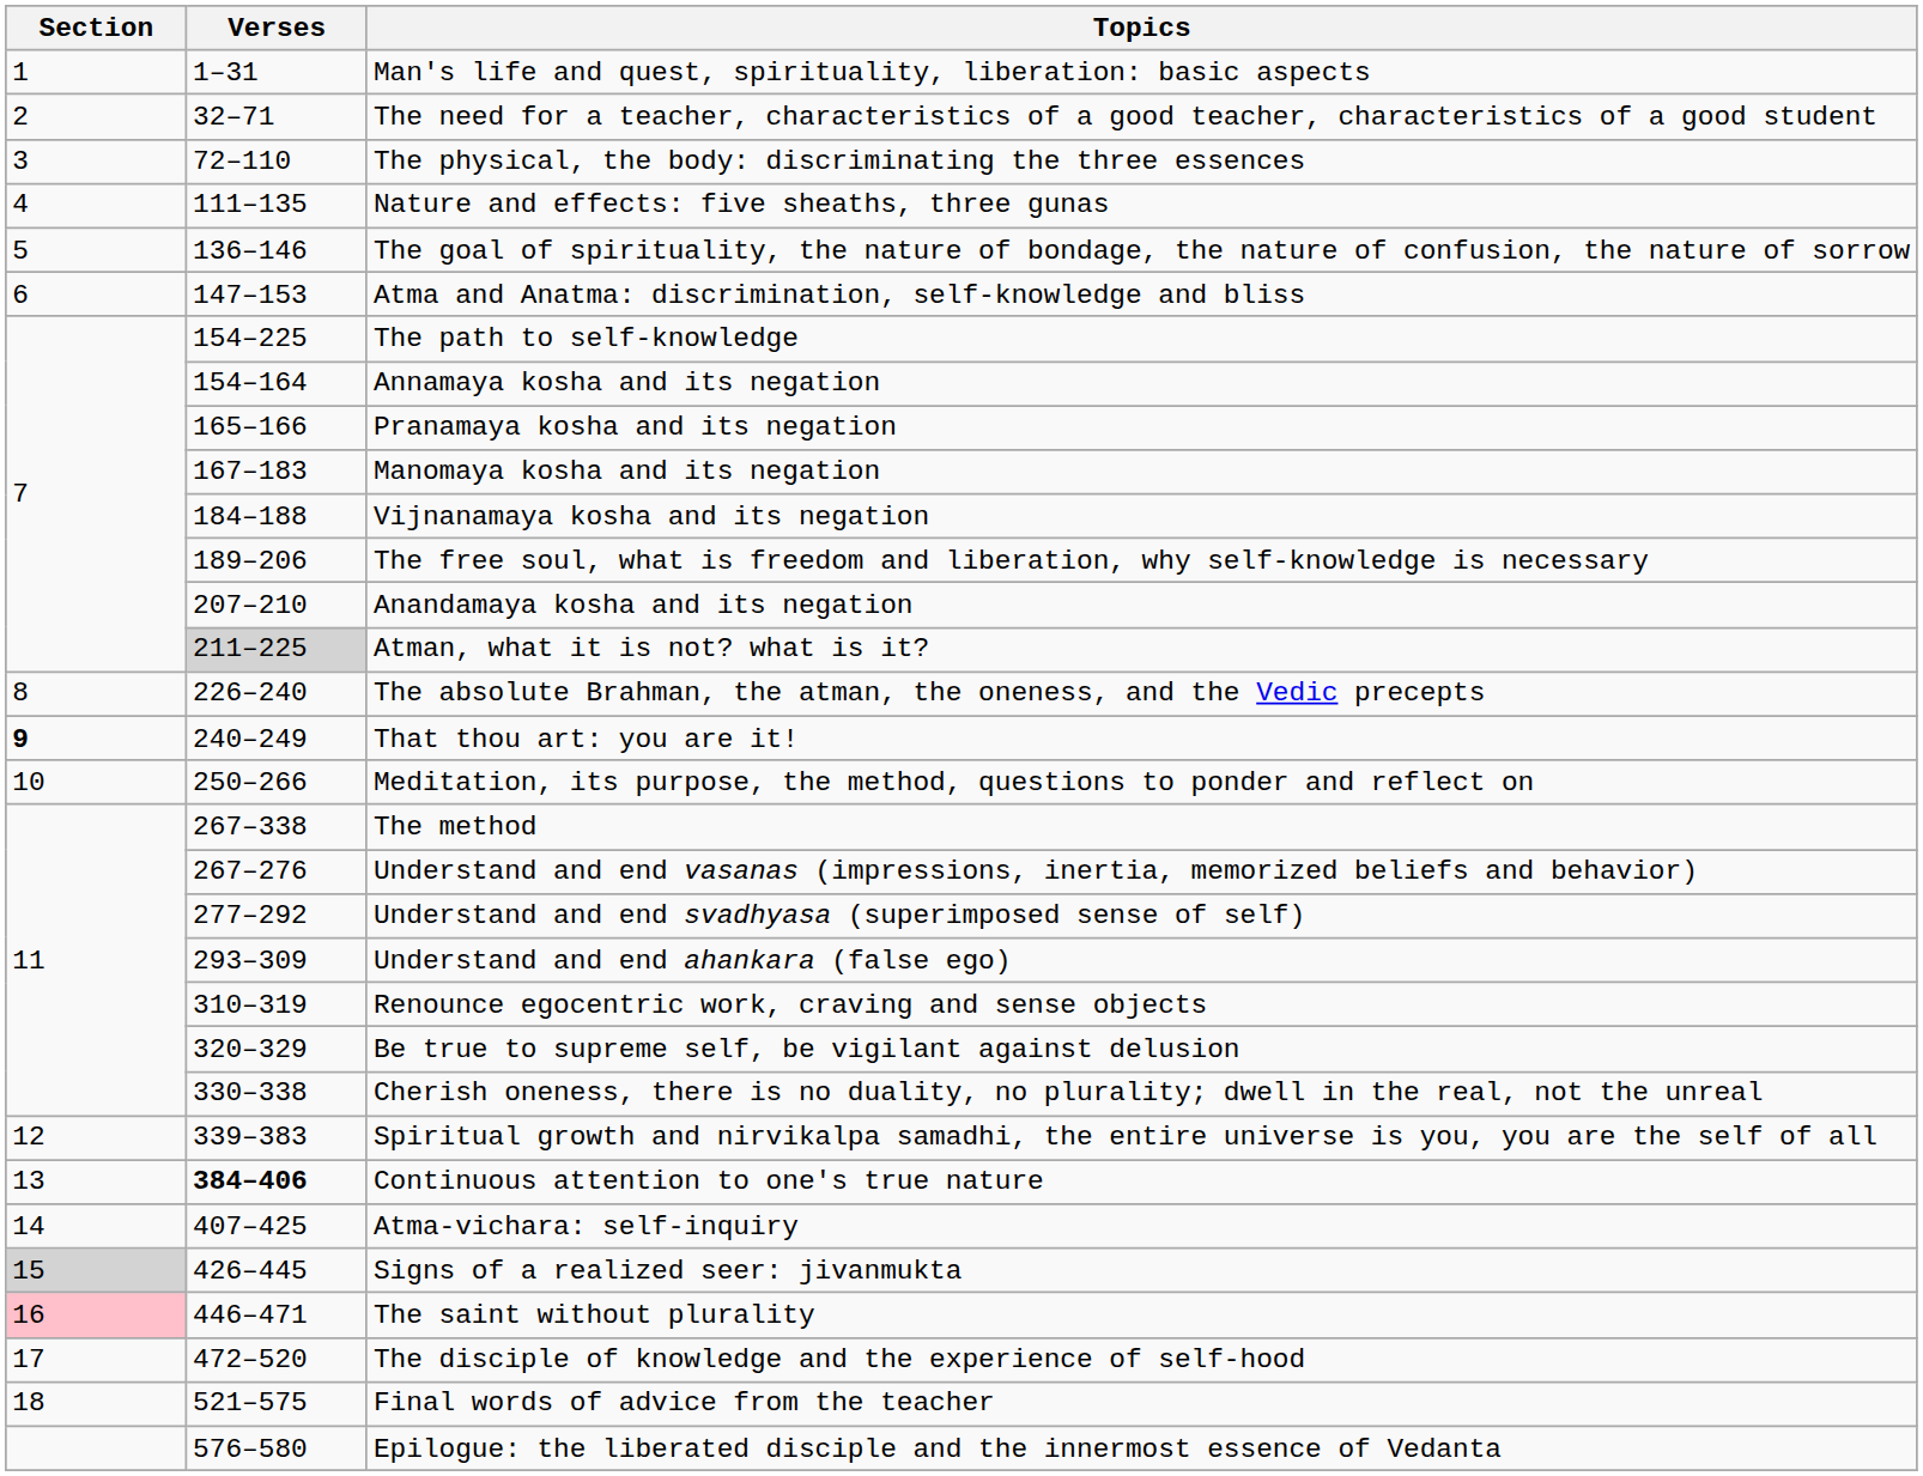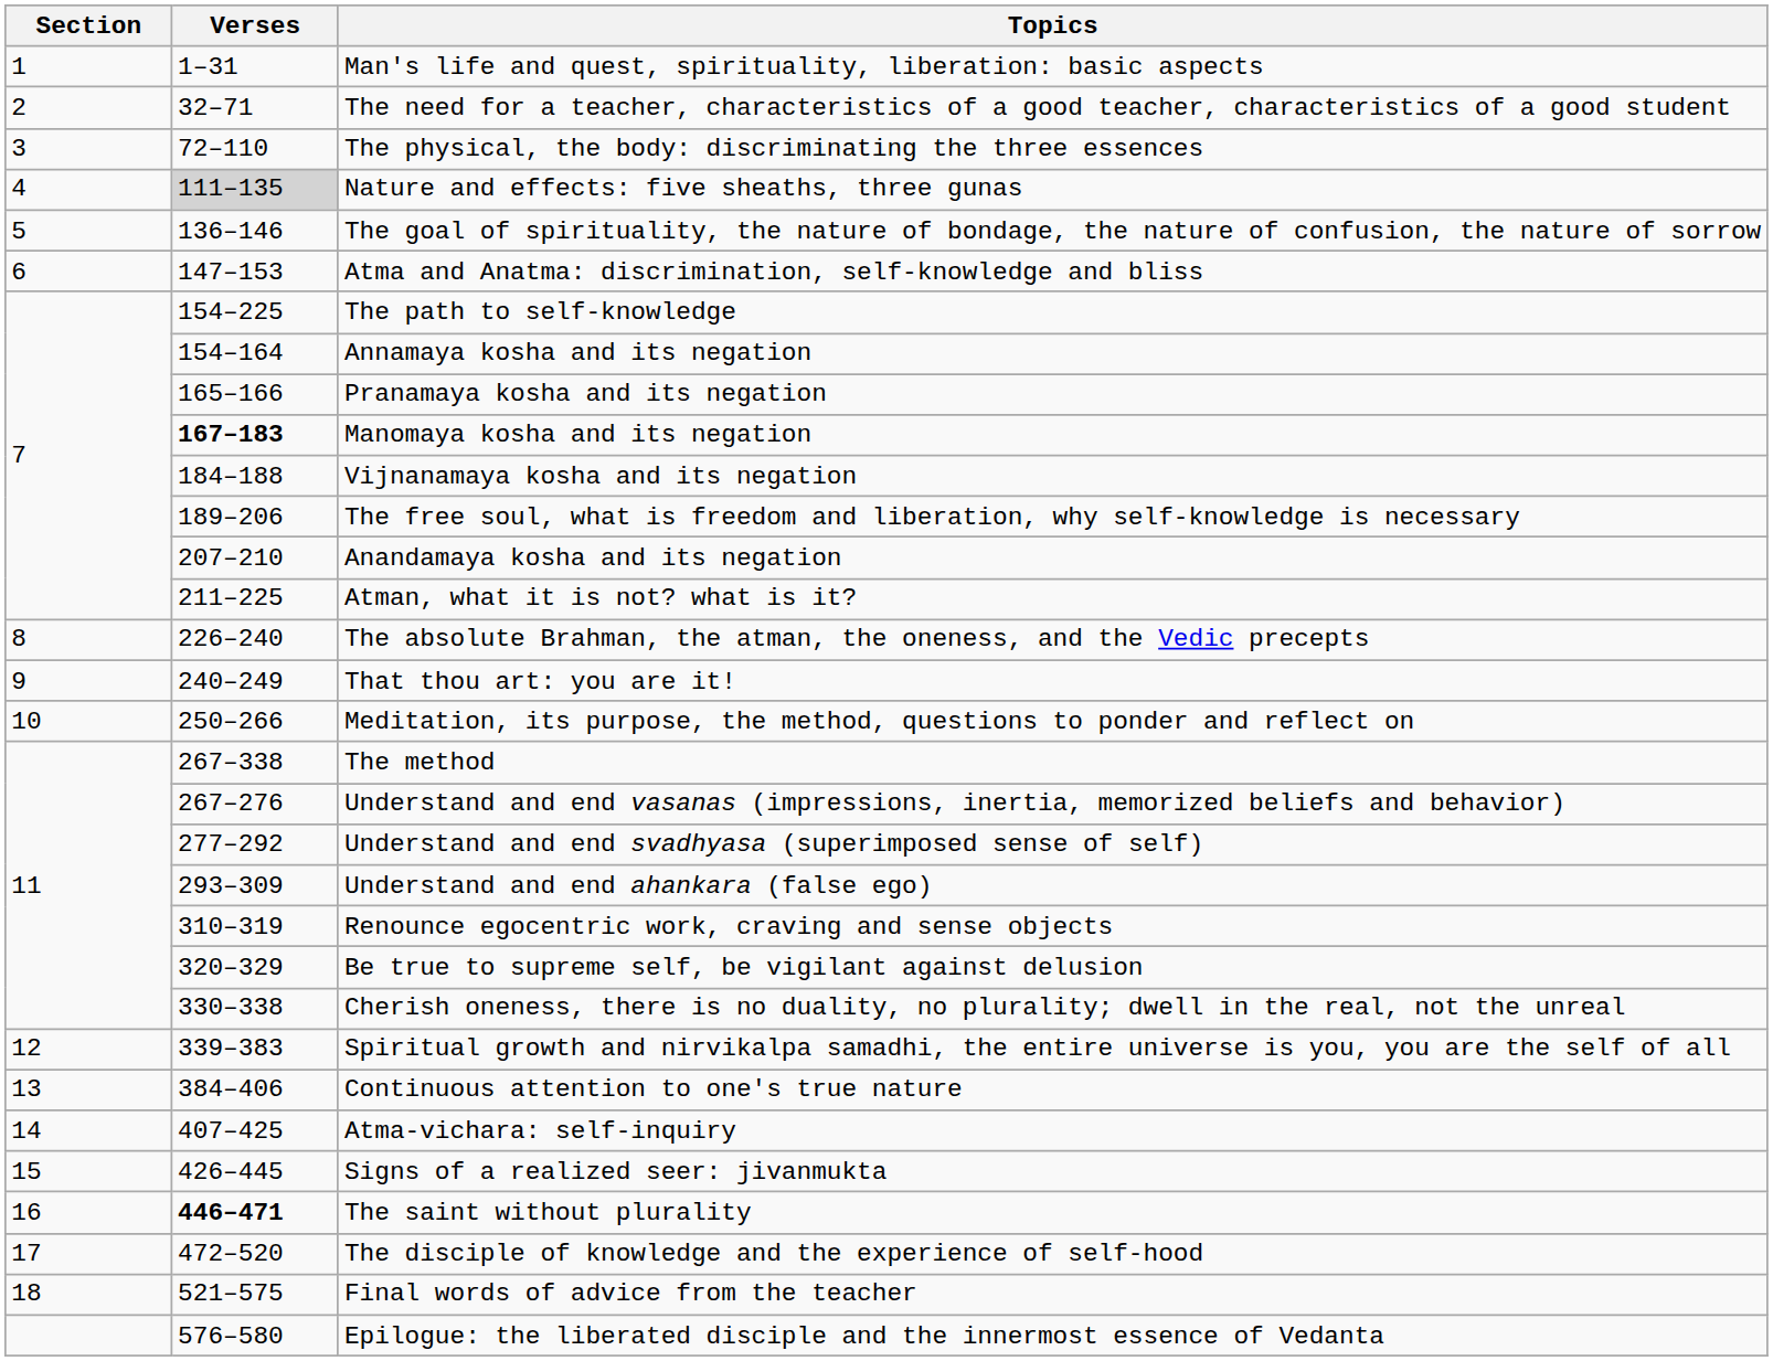Nature and effects: five sheaths, three gunas | Verses: no background -> lightgrey background
Manomaya kosha and its negation | Verses: normal -> bold
Atman, what it is not? what is it? | Verses: lightgrey background -> no background
That thou art: you are it! | Section: bold -> normal
Continuous attention to one's true nature | Verses: bold -> normal
Signs of a realized seer: jivanmukta | Section: lightgrey background -> no background
The saint without plurality | Section: pink background -> no background
The saint without plurality | Verses: normal -> bold
